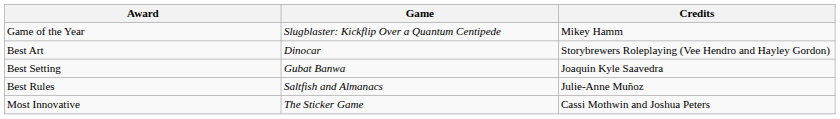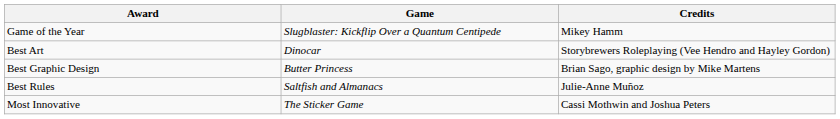+ row: Best Graphic Design | Butter Princess | Brian Sago, graphic design by Mike Martens
- row: Best Setting | Gubat Banwa | Joaquin Kyle Saavedra
